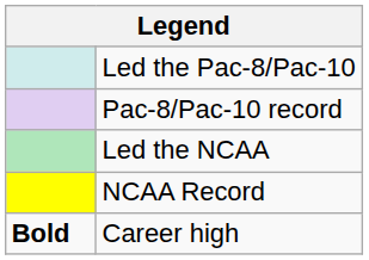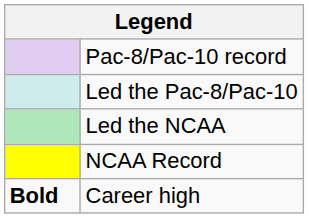rows swapped: Led the Pac-8/Pac-10 <-> Pac-8/Pac-10 record
